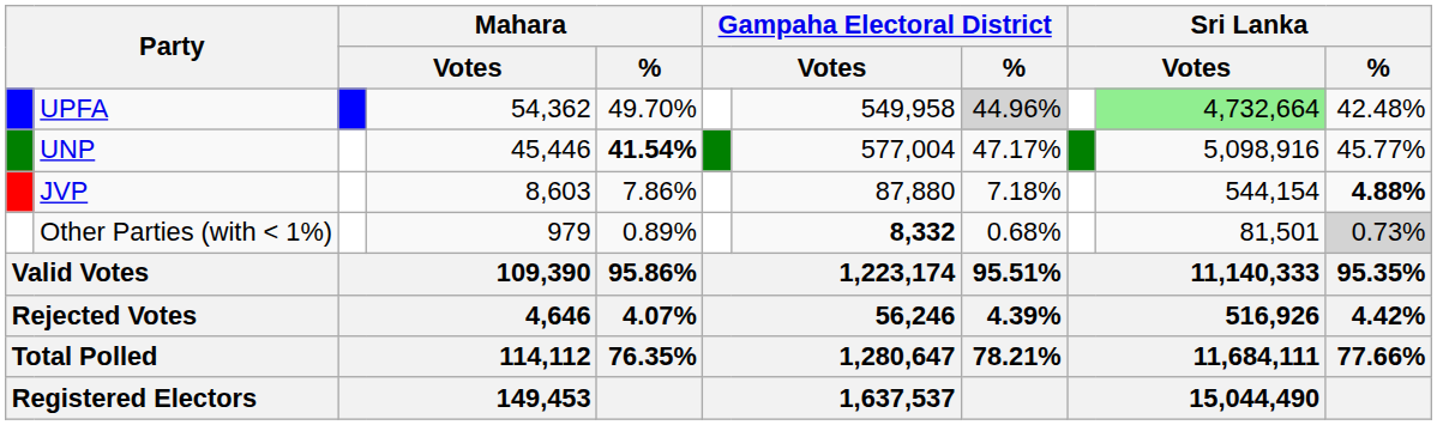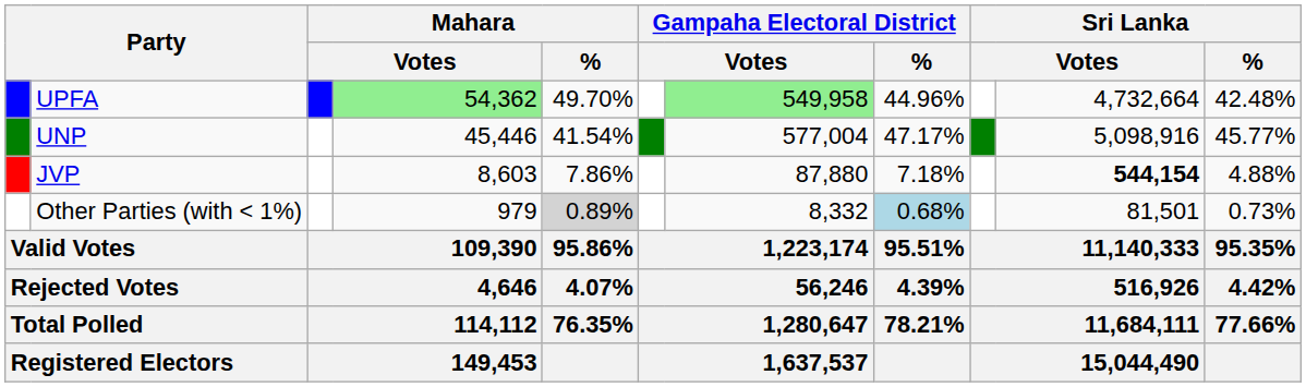UPFA | column 4: no background -> lightgreen background
UPFA | column 7: no background -> lightgreen background
UPFA | Gampaha Electoral District / %: lightgrey background -> no background
UPFA | column 10: lightgreen background -> no background
UNP | Mahara / %: bold -> normal
JVP | column 10: normal -> bold
JVP | Sri Lanka / %: bold -> normal
Other Parties (with < 1%) | Mahara / %: no background -> lightgrey background
Other Parties (with < 1%) | column 7: bold -> normal
Other Parties (with < 1%) | Gampaha Electoral District / %: no background -> lightblue background
Other Parties (with < 1%) | Sri Lanka / %: lightgrey background -> no background
